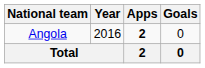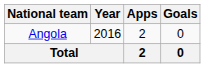Angola | Apps: bold -> normal
